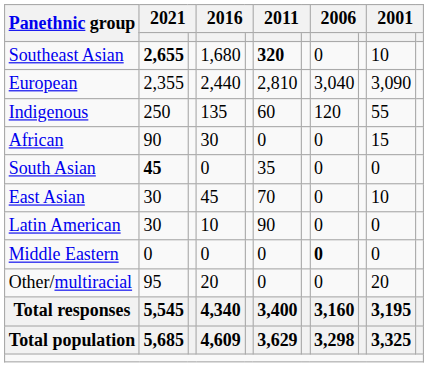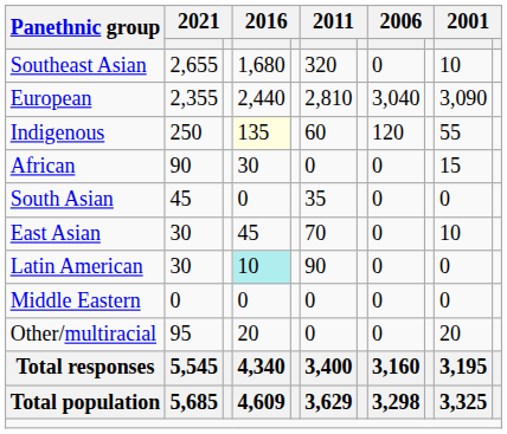Southeast Asian | column 2: bold -> normal
Southeast Asian | column 6: bold -> normal
Indigenous | column 4: no background -> lightyellow background
South Asian | column 2: bold -> normal
Latin American | column 4: no background -> paleturquoise background
Middle Eastern | column 8: bold -> normal
